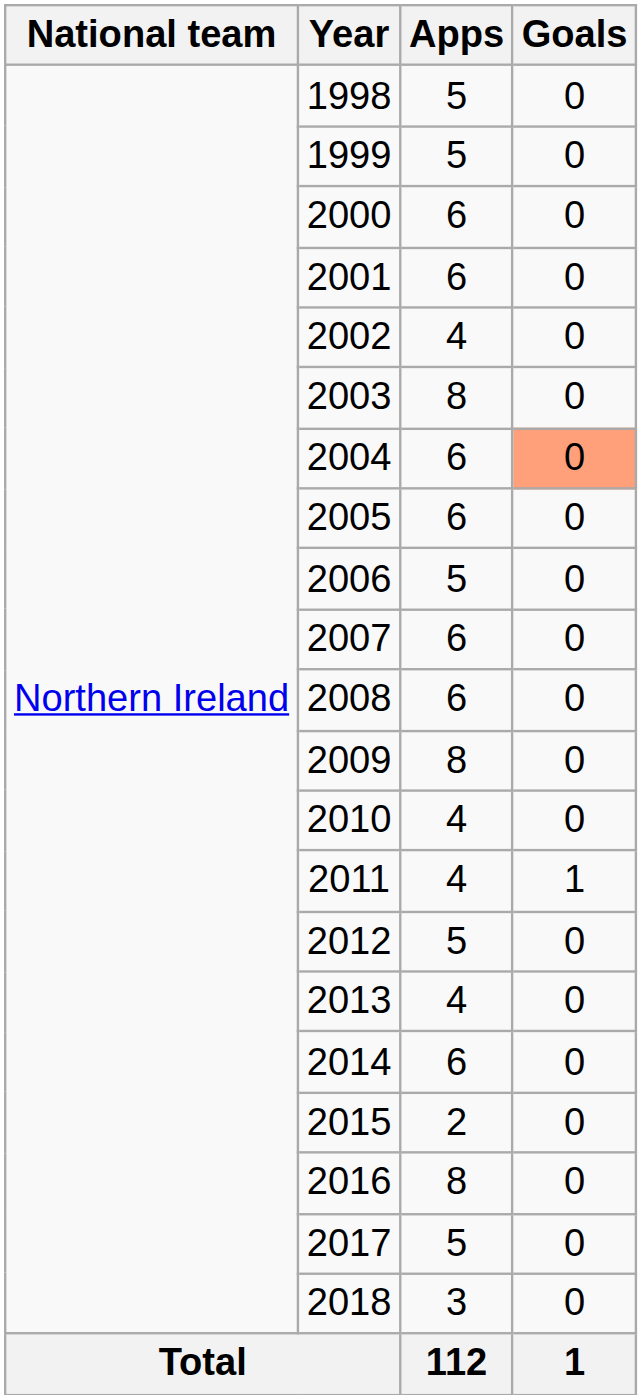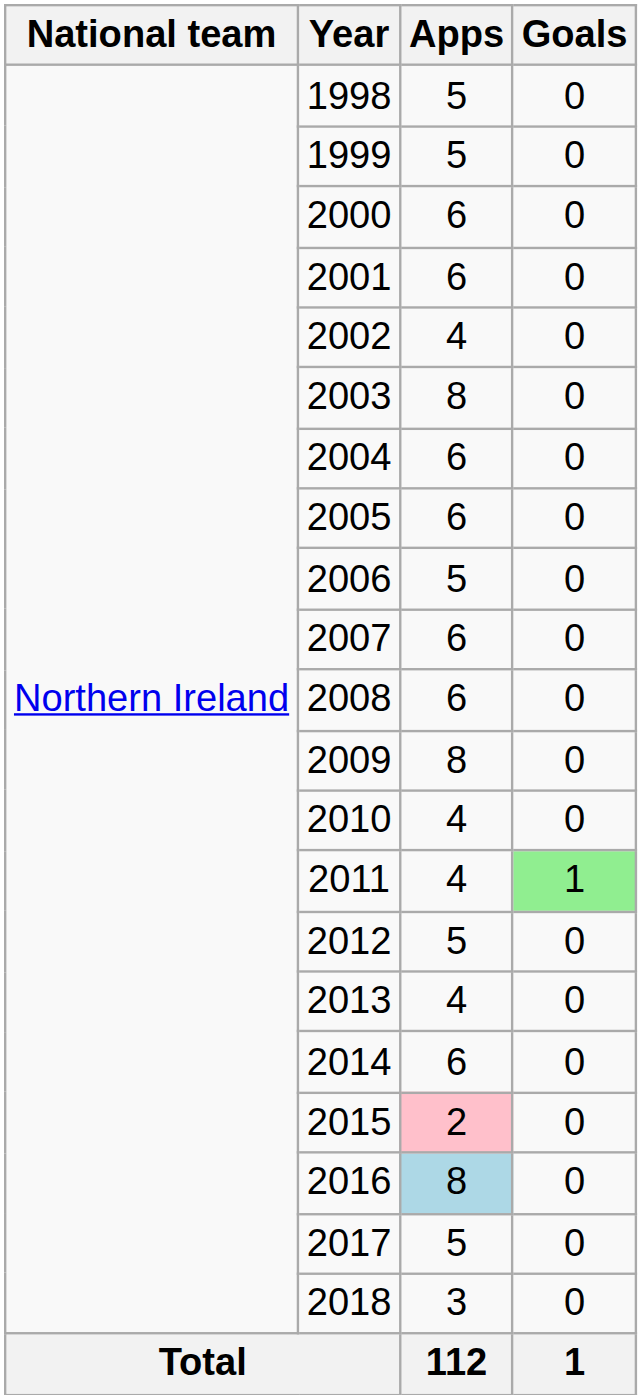2004 | Goals: lightsalmon background -> no background
2011 | Goals: no background -> lightgreen background
2015 | Apps: no background -> pink background
2016 | Apps: no background -> lightblue background
